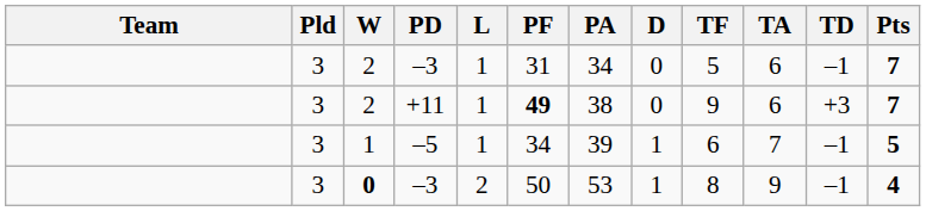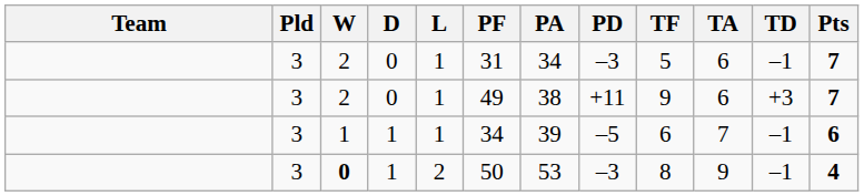columns swapped: D <-> PD
row 3 | PF: bold -> normal
row 4 | Pts: 5 -> 6
